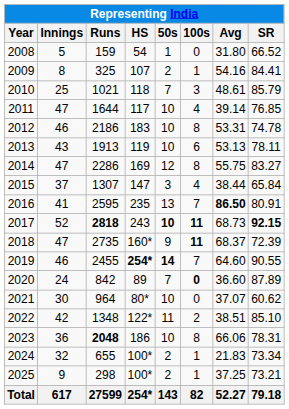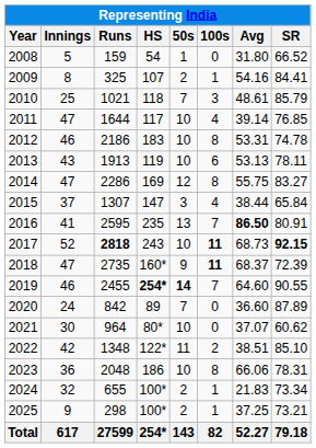2017 | 50s: bold -> normal
2020 | 100s: bold -> normal
2023 | Runs: bold -> normal
